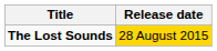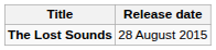The Lost Sounds | Release date: gold background -> no background
